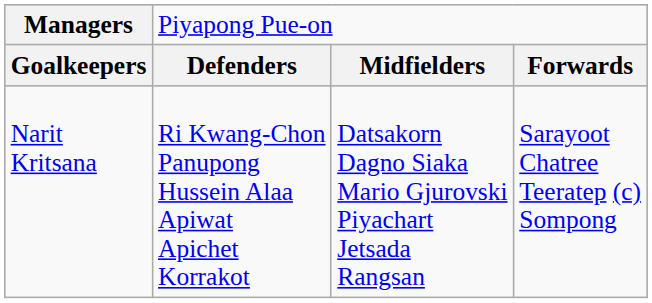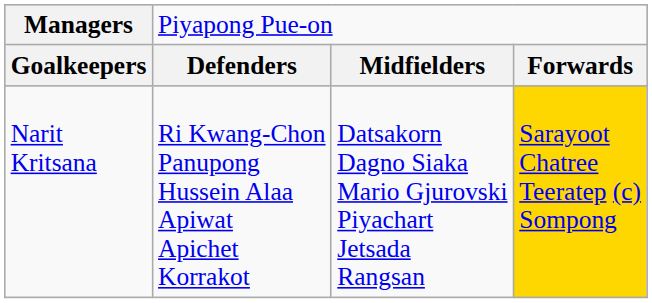Narit Kritsana | column 4: no background -> gold background
